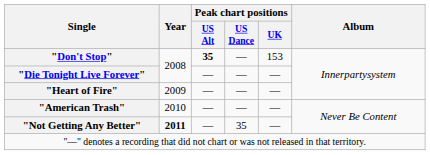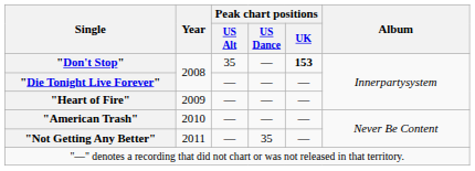"Don't Stop" | Peak chart positions / US Alt: bold -> normal
"Don't Stop" | Peak chart positions / UK: normal -> bold
"Not Getting Any Better" | Year: bold -> normal
